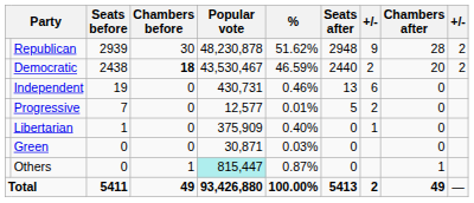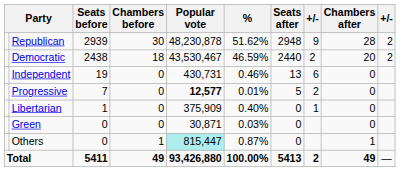Democratic | Chambers before: bold -> normal
Progressive | Popular vote: normal -> bold
